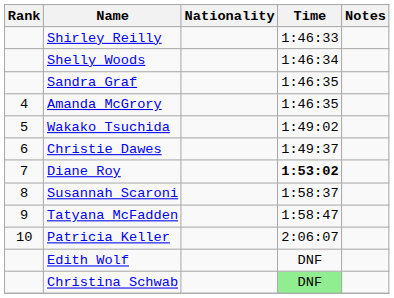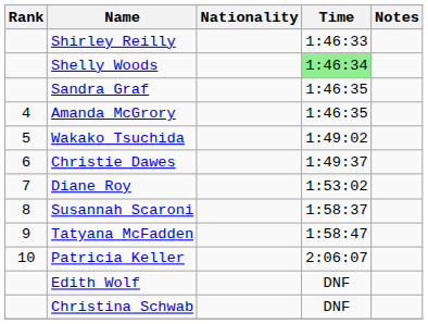Shelly Woods | Time: no background -> lightgreen background
Diane Roy | Time: bold -> normal
Christina Schwab | Time: lightgreen background -> no background
